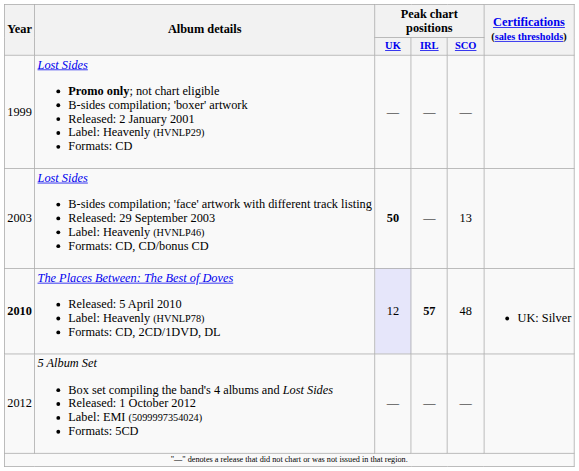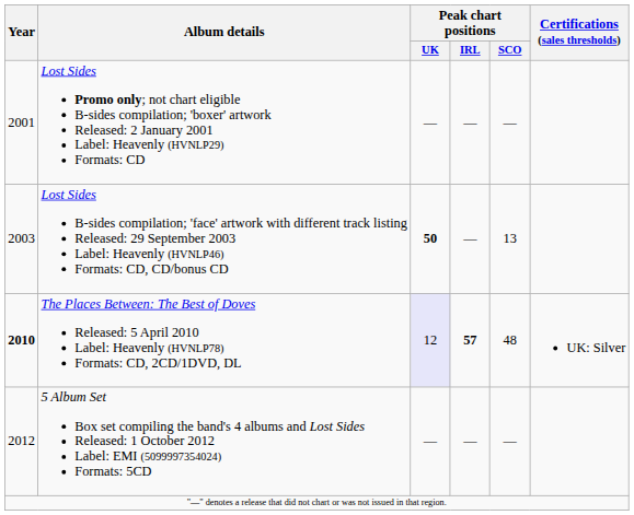row 3 | Year: 1999 -> 2001
